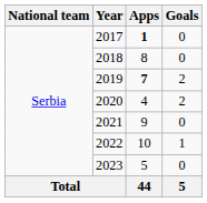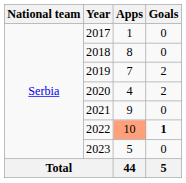2017 | Apps: bold -> normal
2019 | Apps: bold -> normal
2022 | Apps: no background -> lightsalmon background
2022 | Goals: normal -> bold
